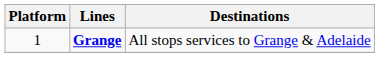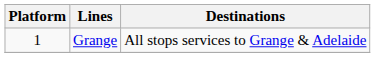row 2 | Lines: bold -> normal
